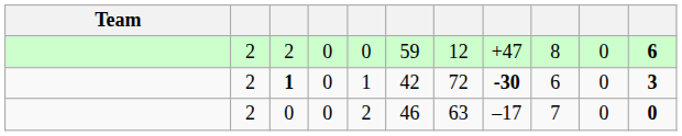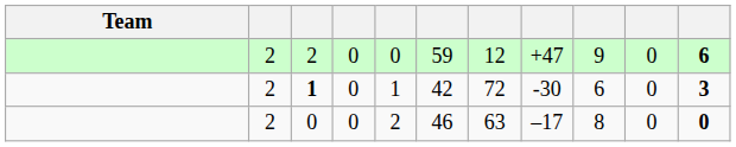row 2 | column 9: 8 -> 9
row 3 | column 8: bold -> normal
row 4 | column 9: 7 -> 8
